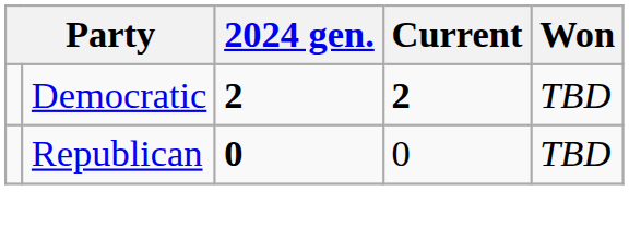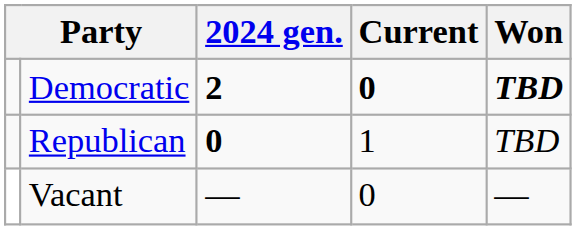Democratic | Current: 2 -> 0
Democratic | Won: normal -> bold
Republican | Current: 0 -> 1
+ row: Vacant | — | 0 | —
